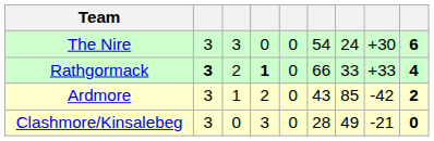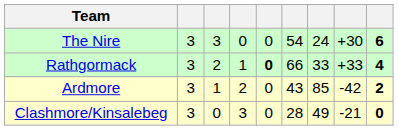Rathgormack | column 2: bold -> normal
Rathgormack | column 4: bold -> normal
Rathgormack | column 5: normal -> bold
